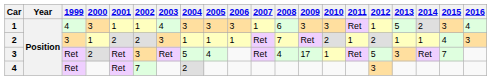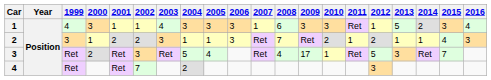row 3 | 2006: 1 -> 3
